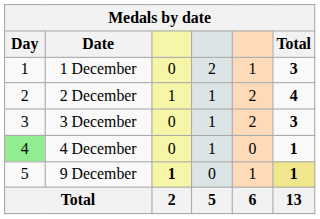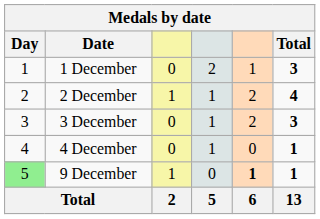4 December | Day: lightgreen background -> no background
9 December | Day: no background -> lightgreen background
9 December | column 3: bold -> normal
9 December | column 5: normal -> bold
9 December | Total: khaki background -> no background
